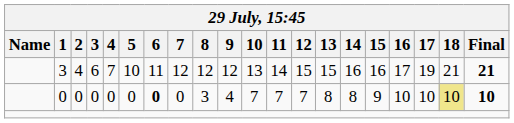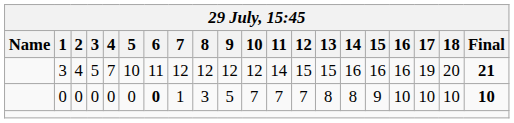row 3 | 3: 6 -> 5
row 3 | 10: 13 -> 12
row 3 | 16: 17 -> 16
row 3 | 18: 21 -> 20
row 4 | 7: 0 -> 1
row 4 | 9: 4 -> 5
row 4 | 18: khaki background -> no background
